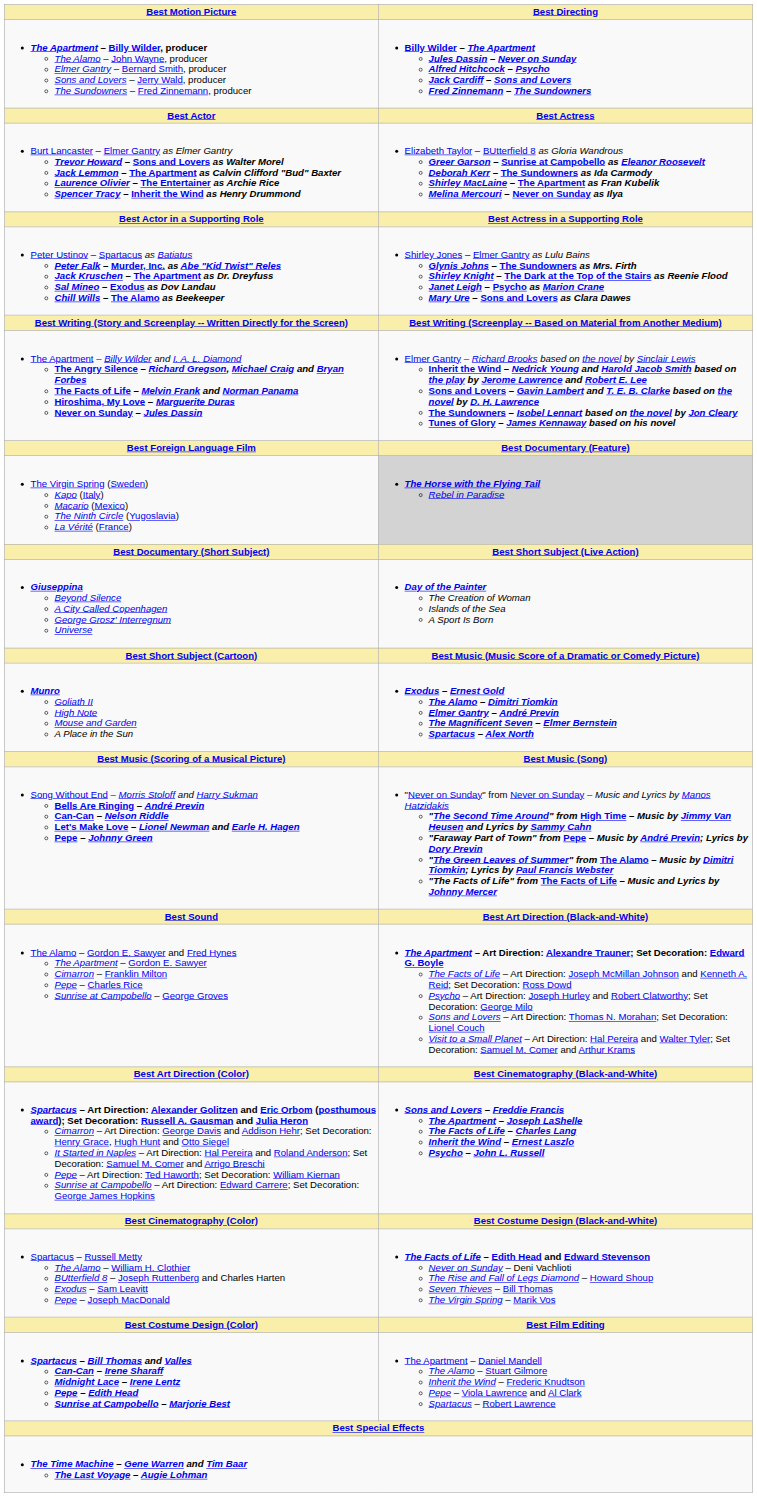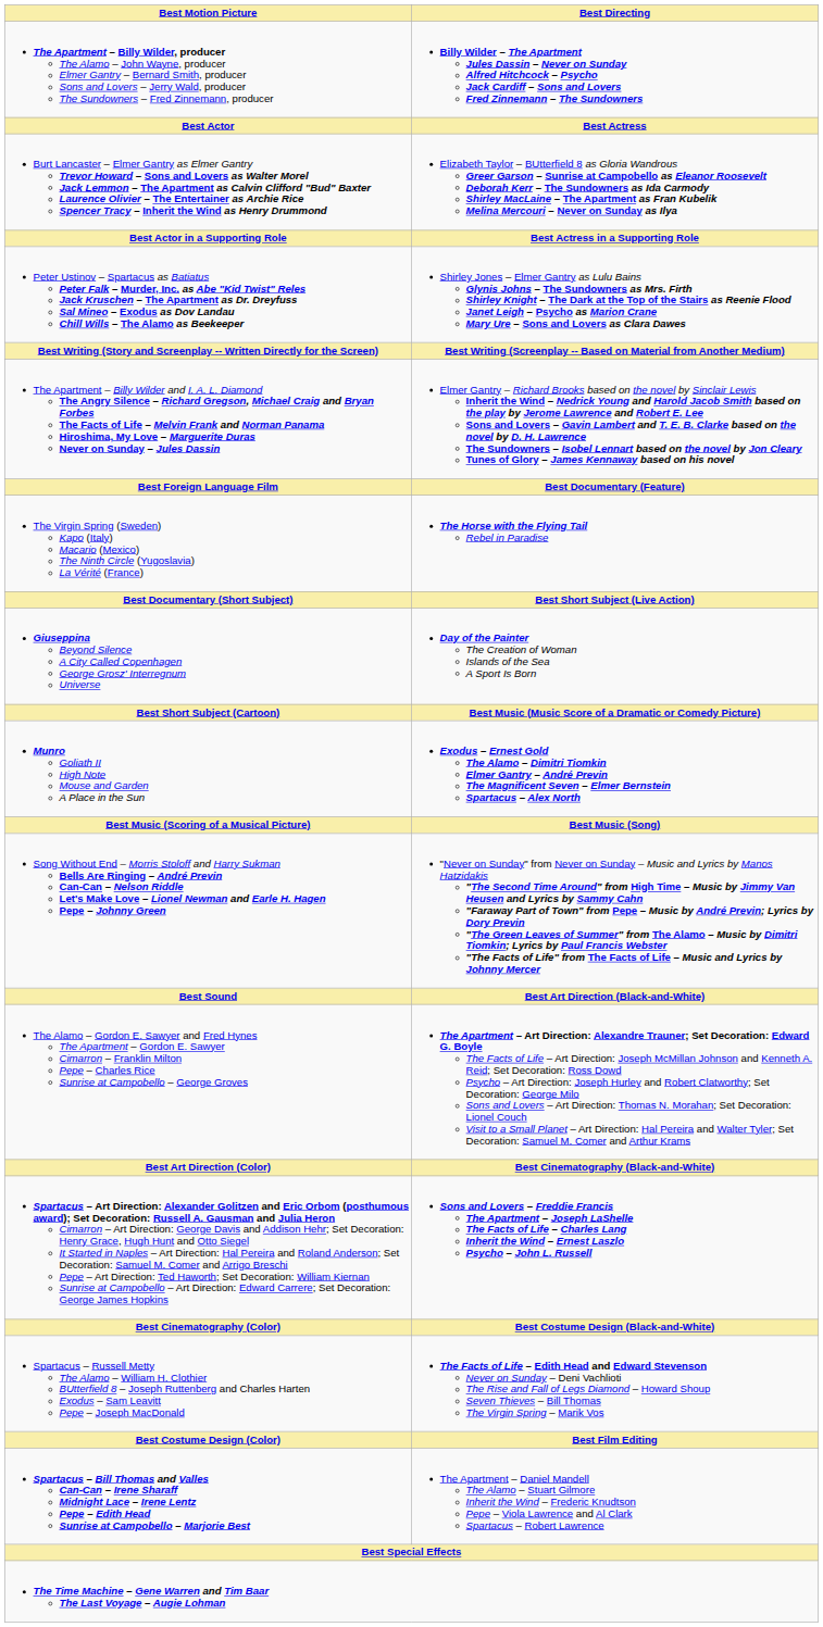row 10 | Best Directing: lightgrey background -> no background
